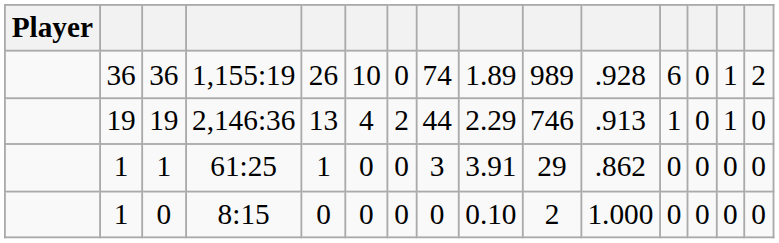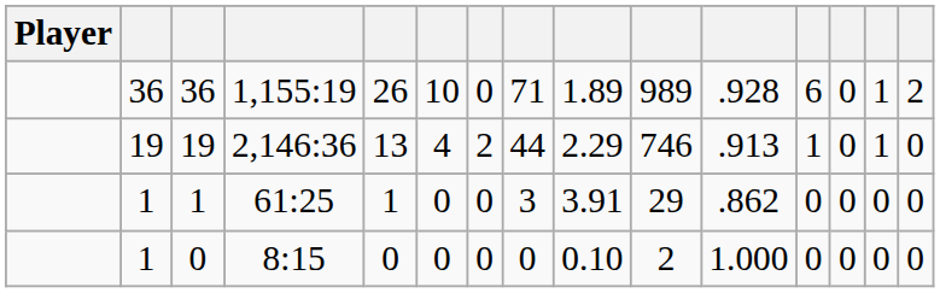row 2 | column 8: 74 -> 71
